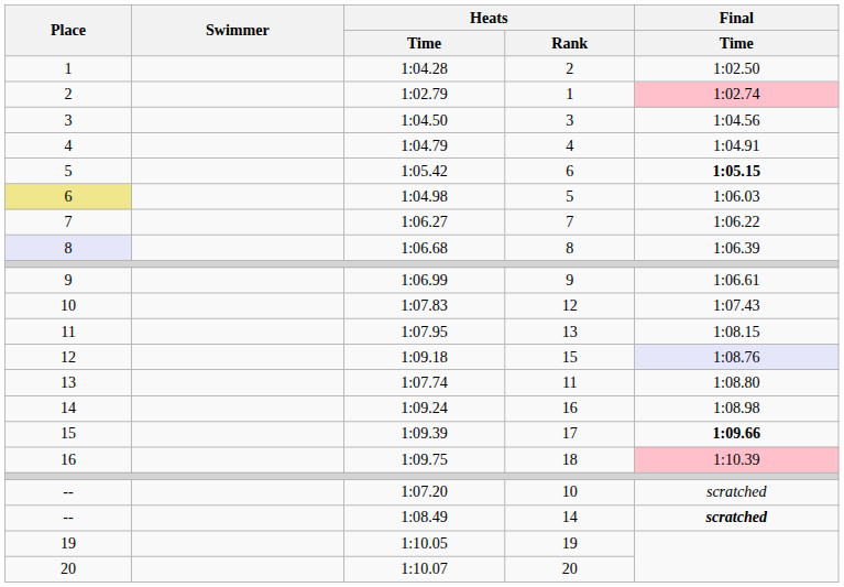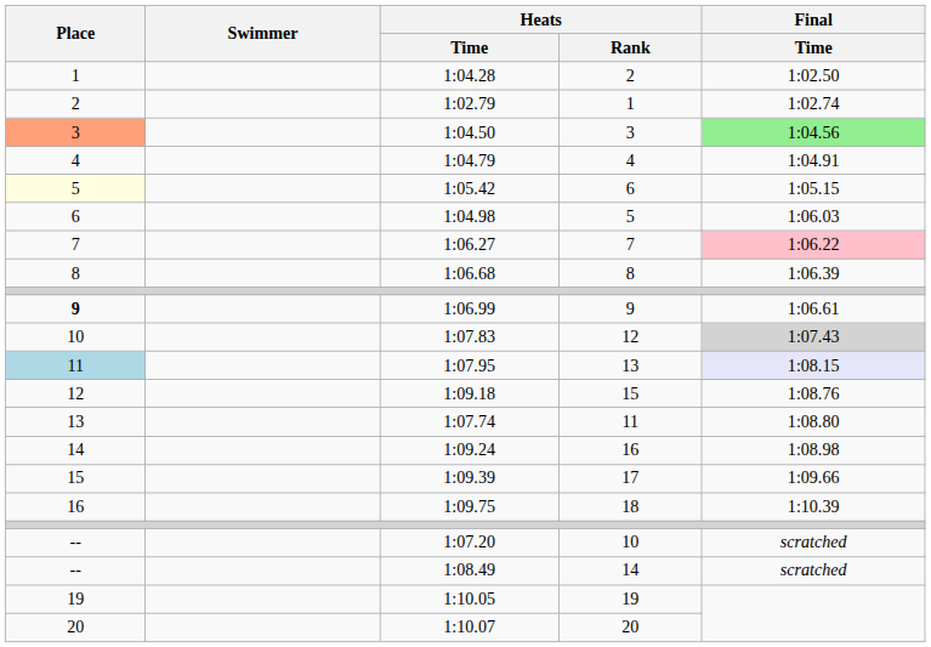1:02.79 | Final / Time: pink background -> no background
1:04.50 | Place: no background -> lightsalmon background
1:04.50 | Final / Time: no background -> lightgreen background
1:05.42 | Place: no background -> lightyellow background
1:05.42 | Final / Time: bold -> normal
1:04.98 | Place: khaki background -> no background
1:06.27 | Final / Time: no background -> pink background
1:06.68 | Place: lavender background -> no background
1:06.99 | Place: normal -> bold
1:07.83 | Final / Time: no background -> lightgrey background
1:07.95 | Place: no background -> lightblue background
1:07.95 | Final / Time: no background -> lavender background
1:09.18 | Final / Time: lavender background -> no background
1:09.39 | Final / Time: bold -> normal
1:09.75 | Final / Time: pink background -> no background
1:08.49 | Final / Time: bold -> normal
